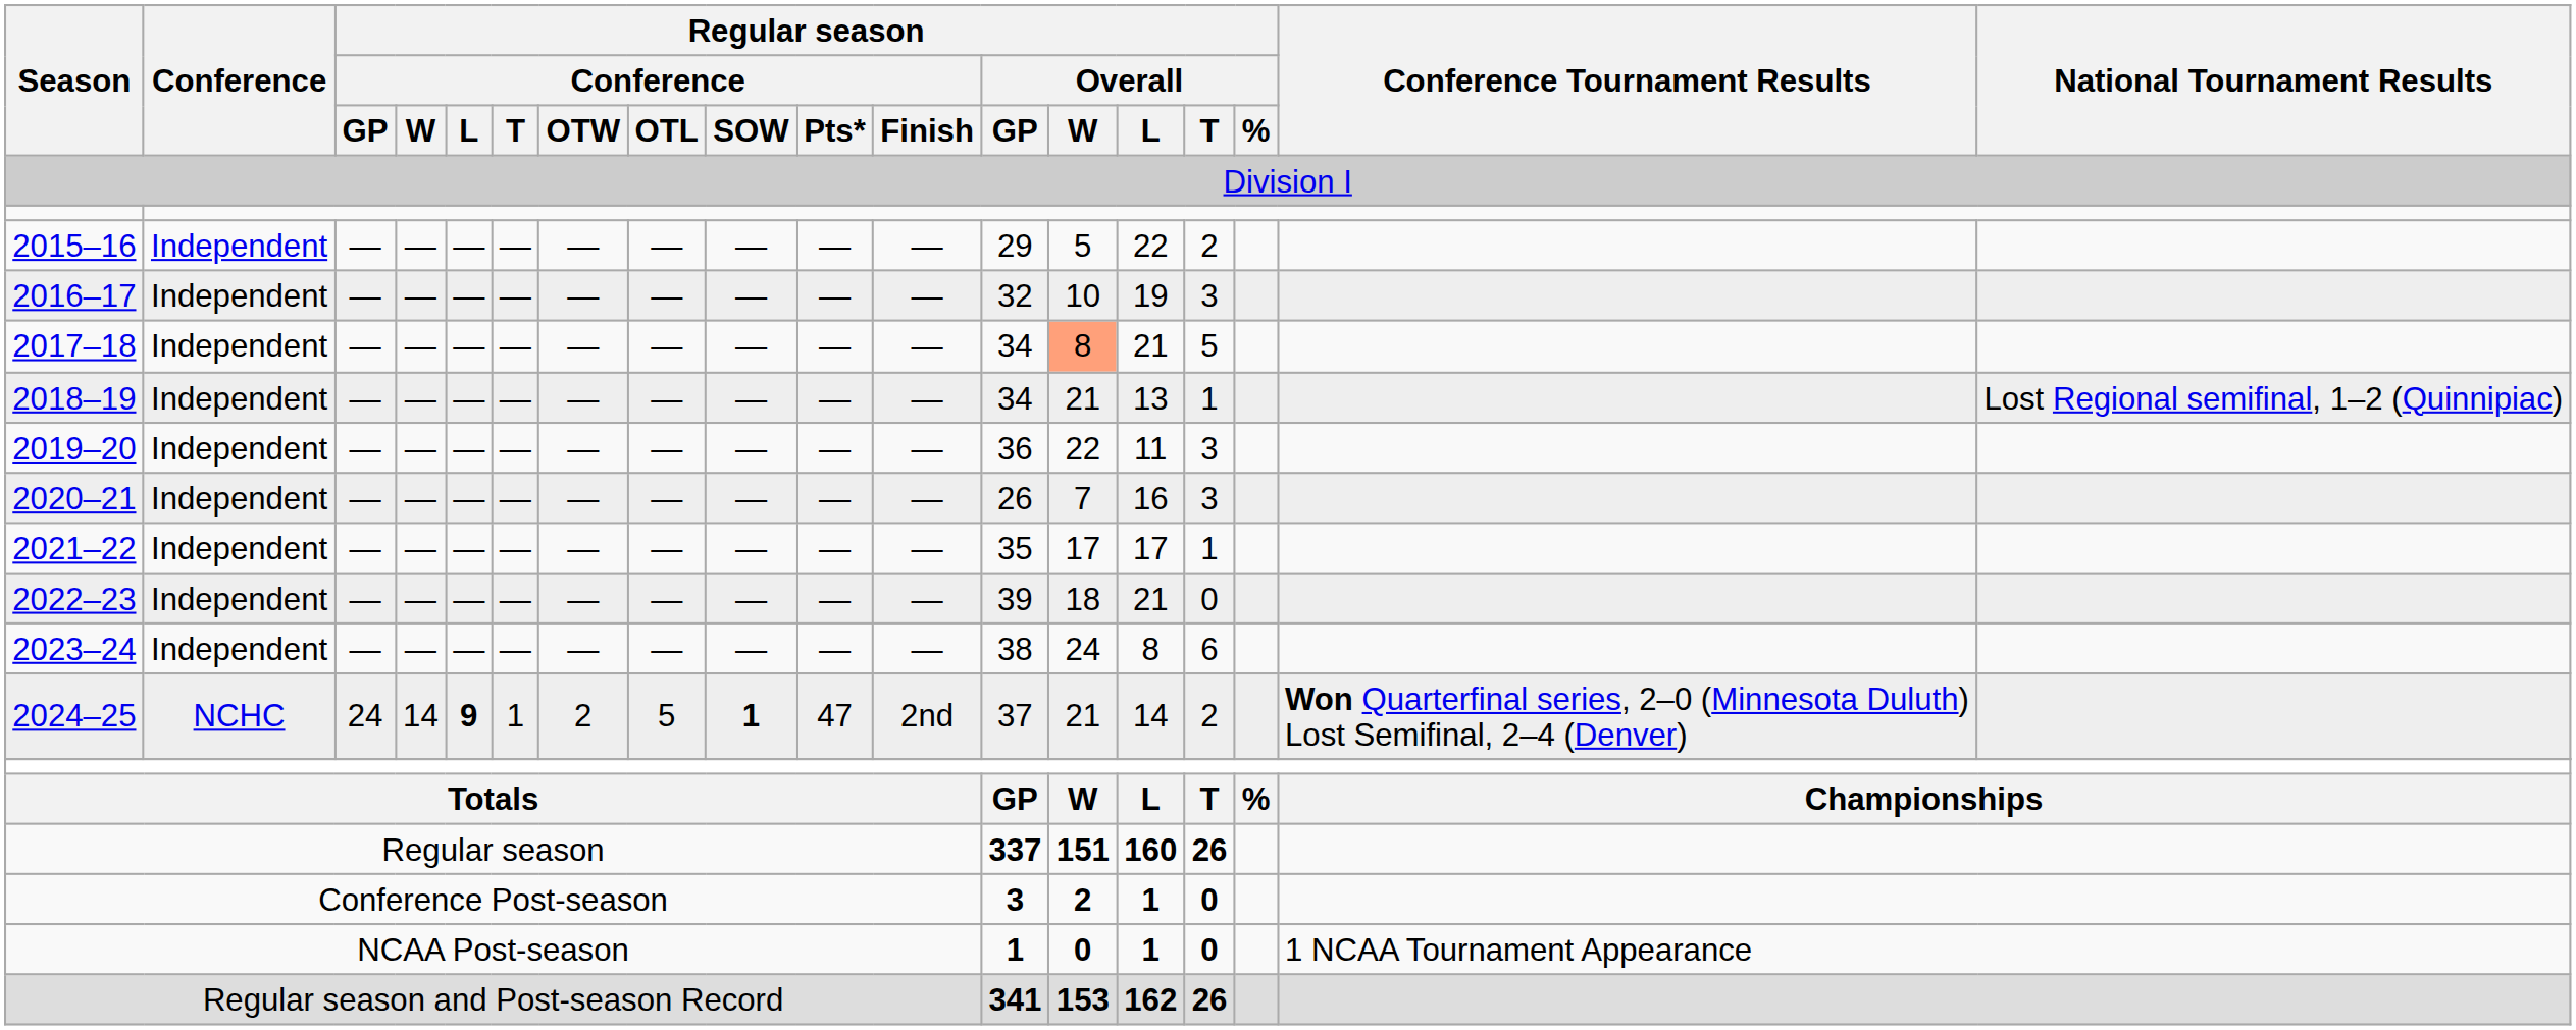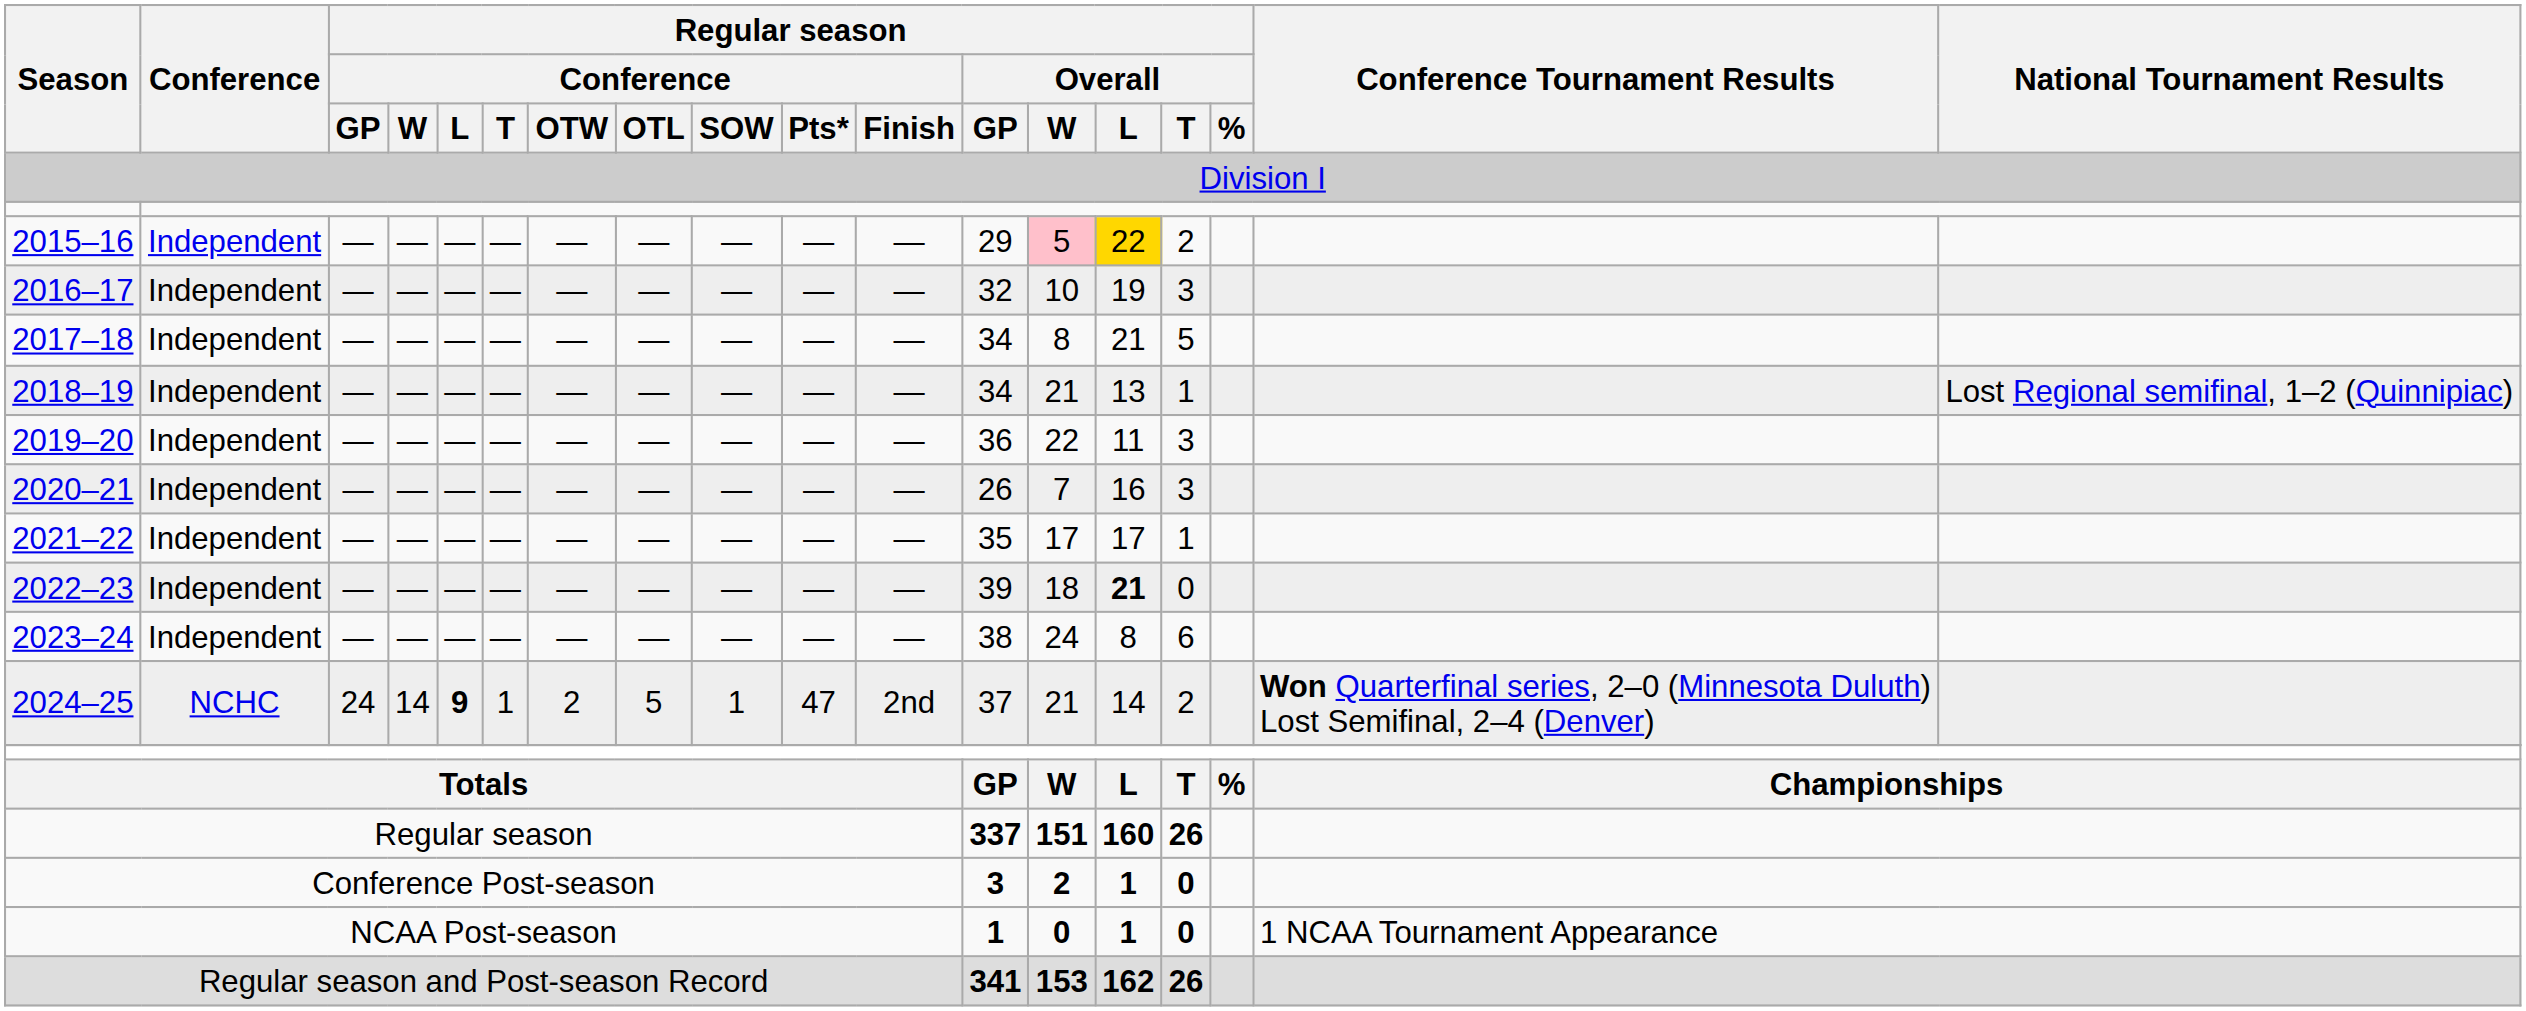2015–16 | Regular season / Overall / W: no background -> pink background
2015–16 | Regular season / Overall / L: no background -> gold background
2017–18 | Regular season / Overall / W: lightsalmon background -> no background
2022–23 | Regular season / Overall / L: normal -> bold
2024–25 | Regular season / Conference / SOW: bold -> normal
